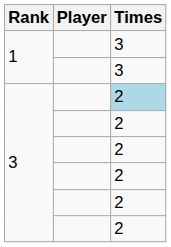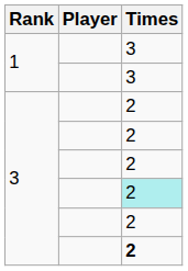row 4 | Times: lightblue background -> no background
row 7 | Times: no background -> paleturquoise background
row 9 | Times: normal -> bold
